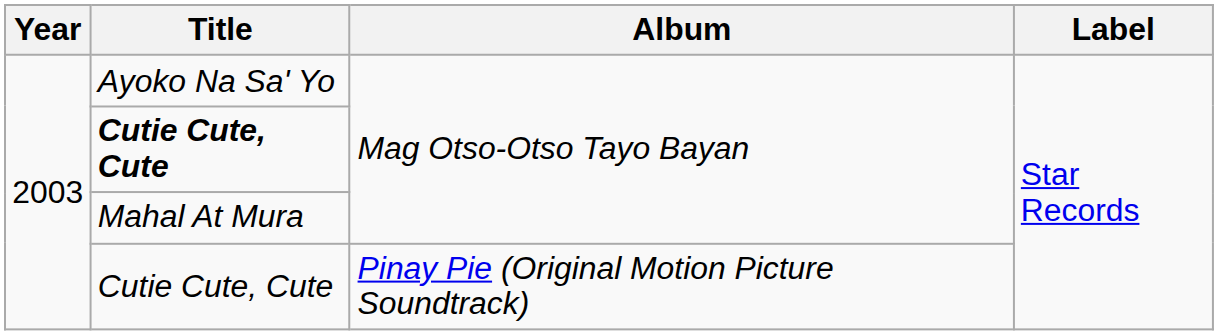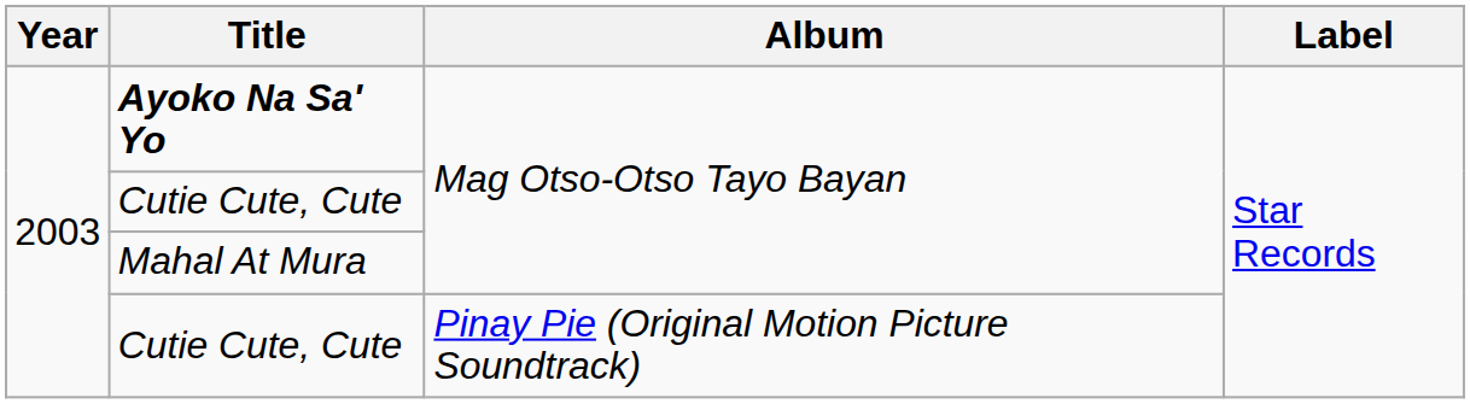Ayoko Na Sa' Yo | Title: normal -> bold
Cutie Cute, Cute / Mag Otso-Otso Tayo Bayan | Title: bold -> normal
